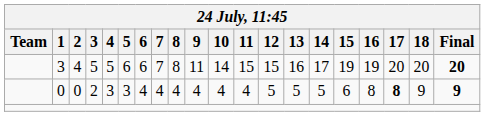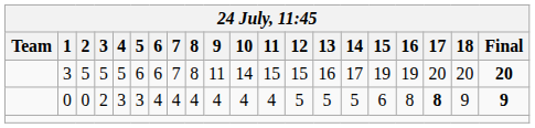row 3 | 2: 4 -> 5
